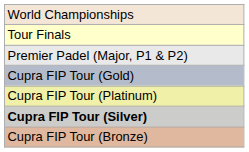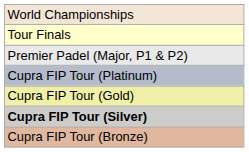row 4 | column 1: Cupra FIP Tour (Gold) -> Cupra FIP Tour (Platinum)
row 5 | column 1: Cupra FIP Tour (Platinum) -> Cupra FIP Tour (Gold)
